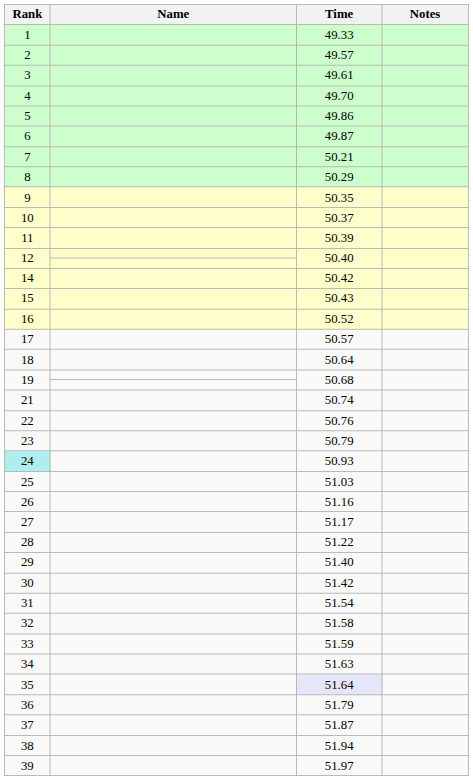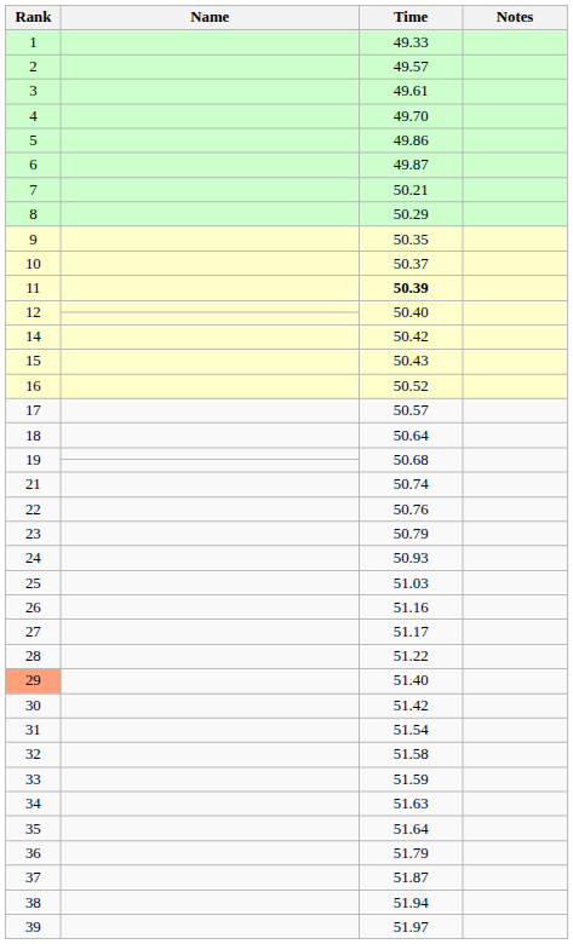11 | Time: normal -> bold
24 | Rank: paleturquoise background -> no background
29 | Rank: no background -> lightsalmon background
35 | Time: lavender background -> no background
